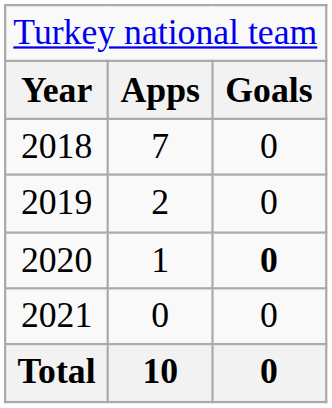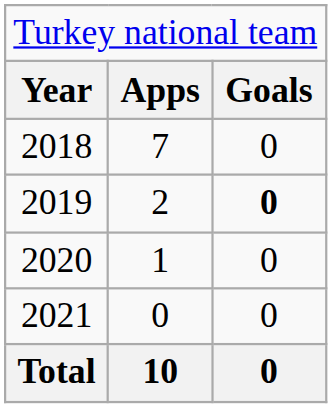2019 | column 3: normal -> bold
2020 | column 3: bold -> normal
